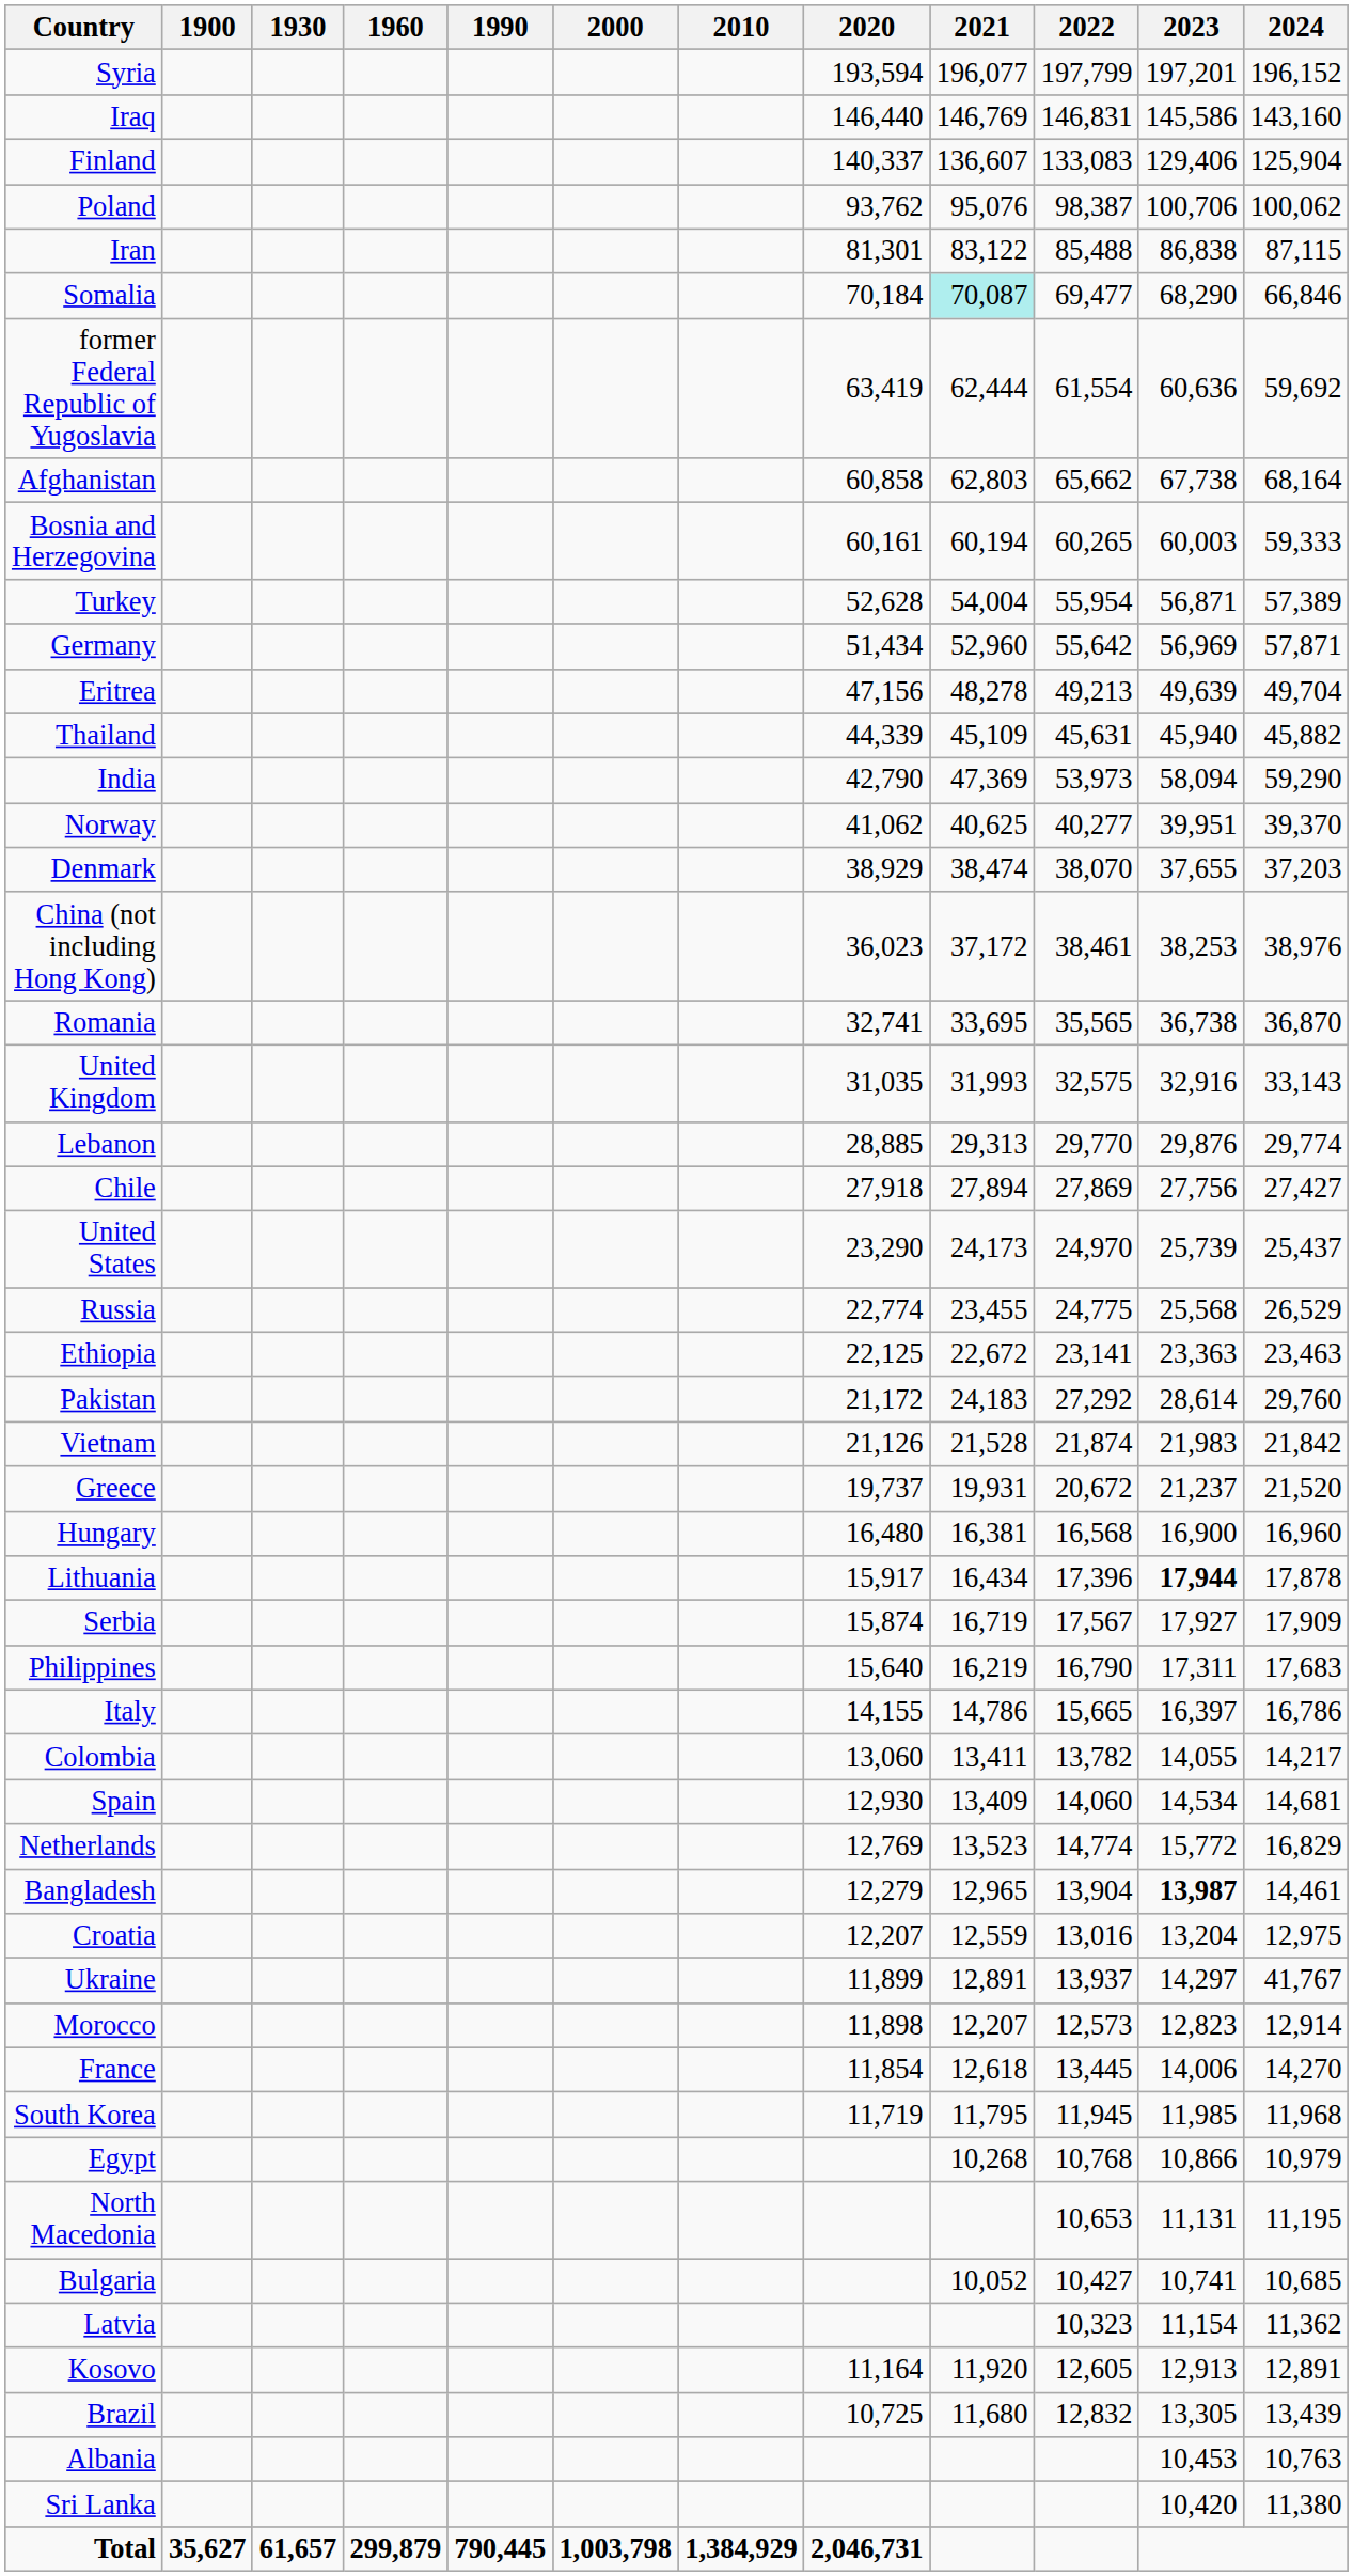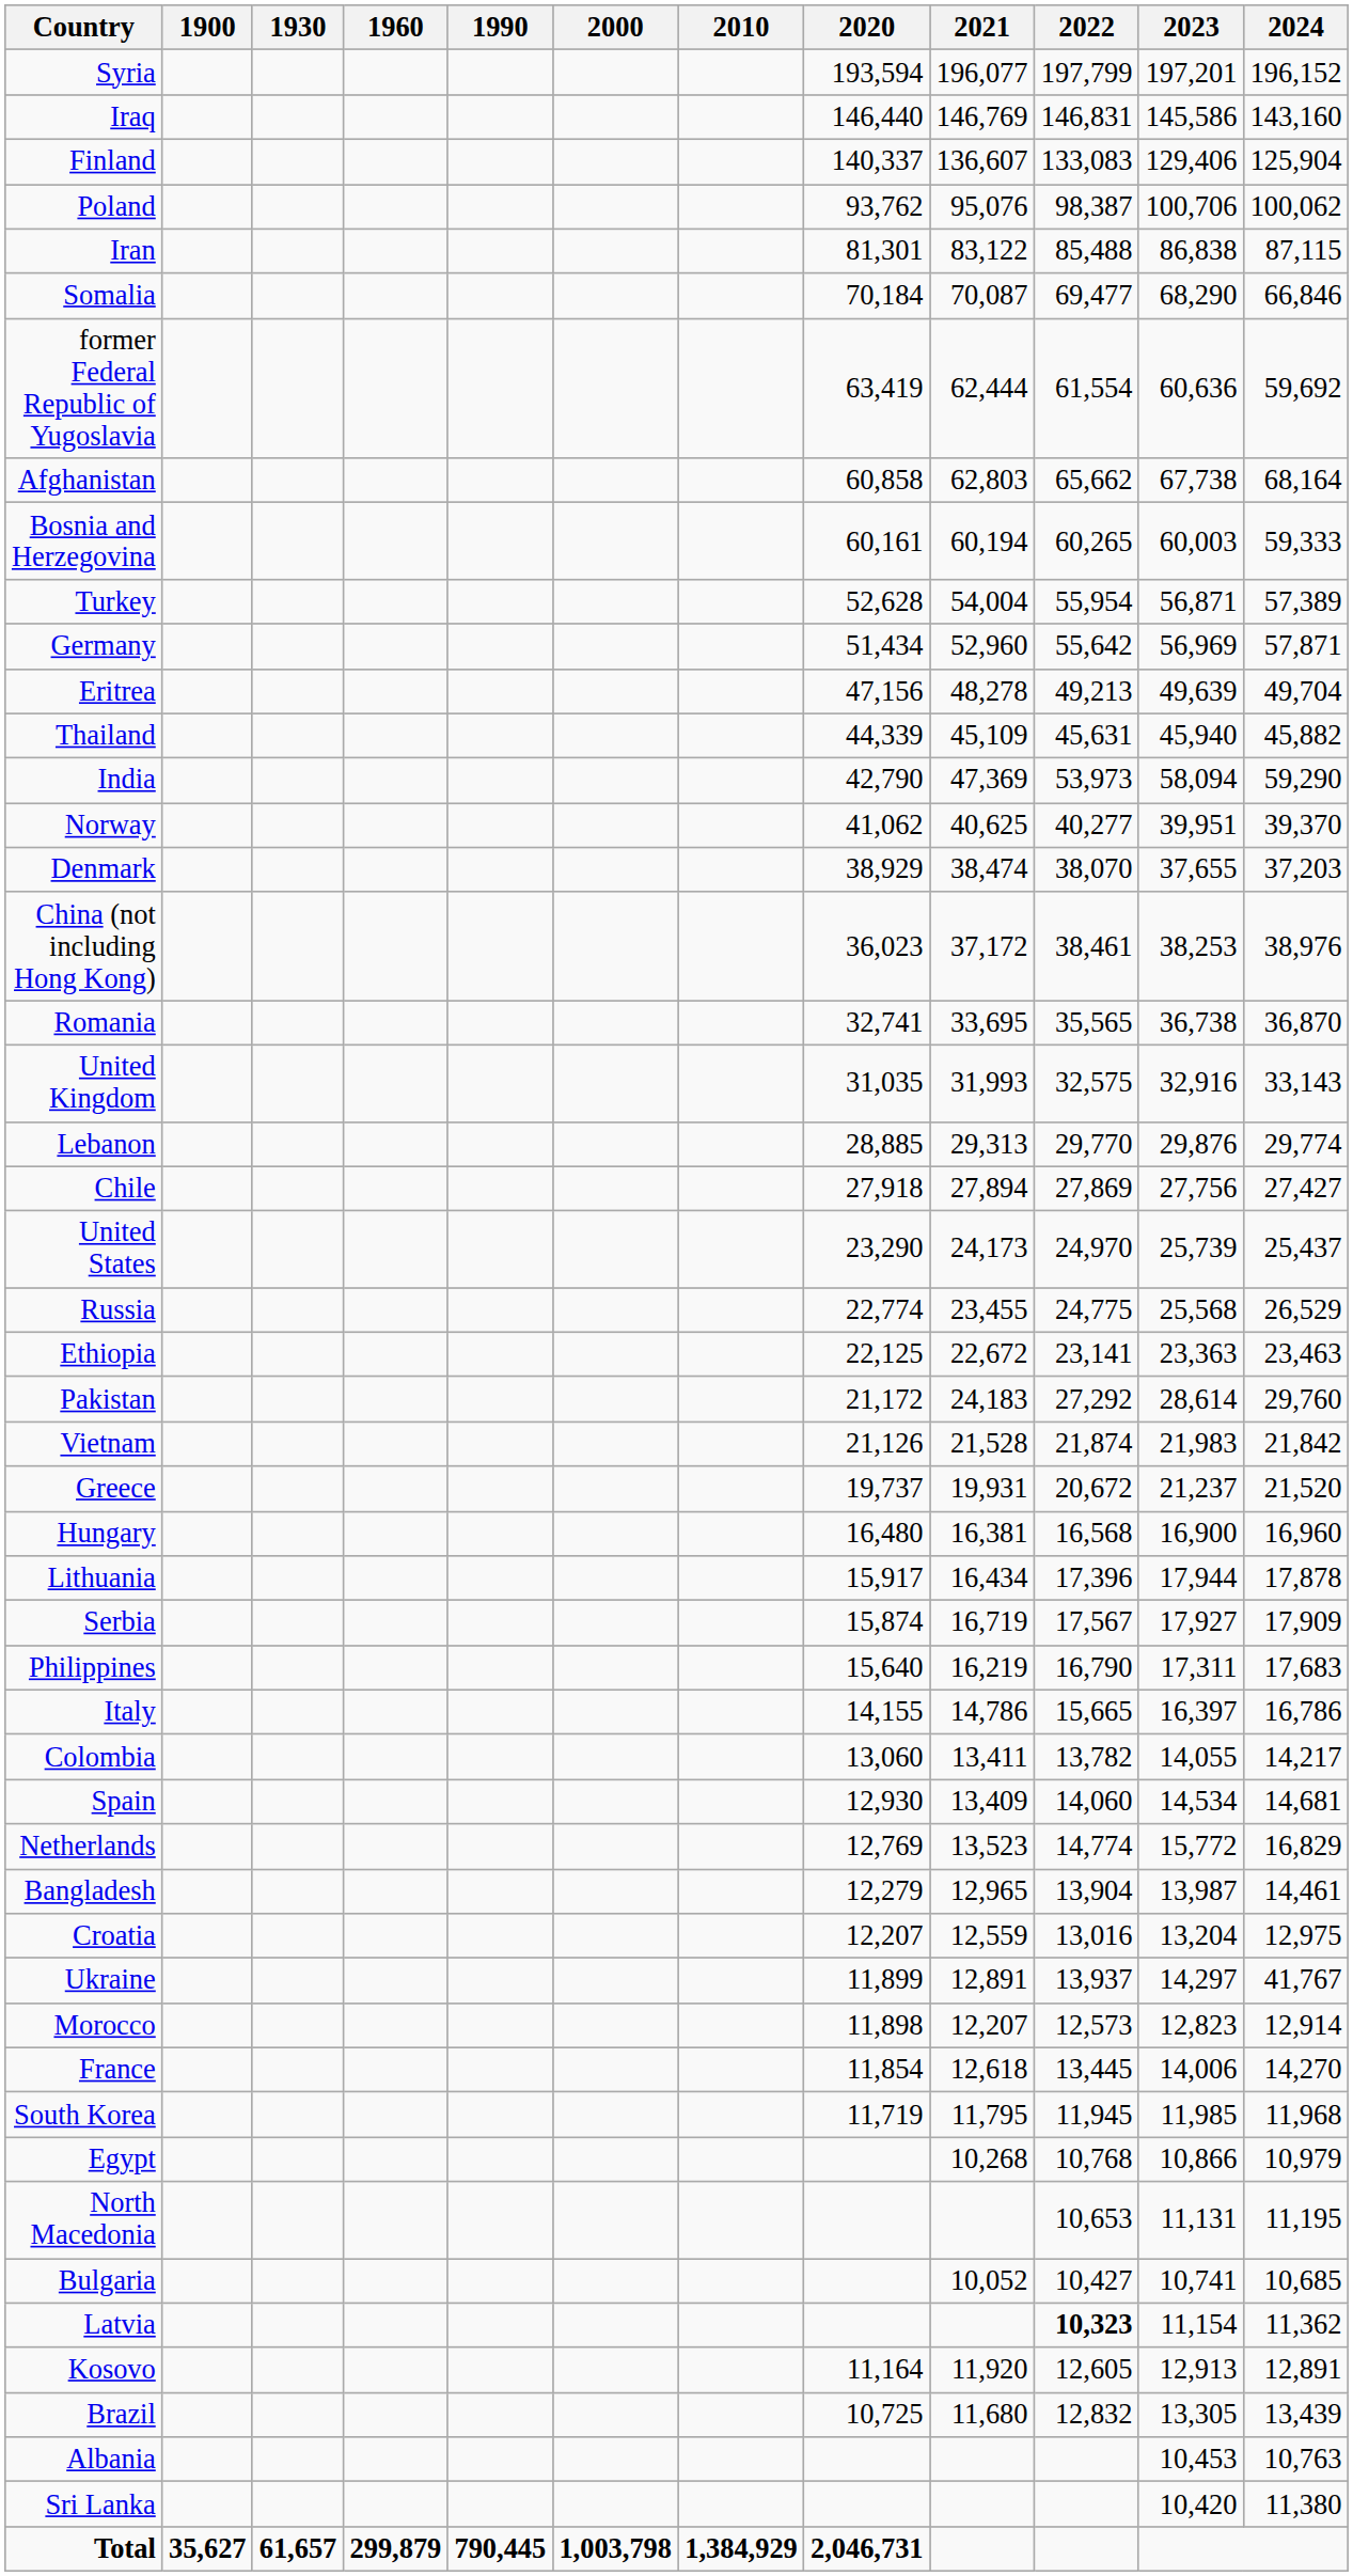Somalia | 2021: paleturquoise background -> no background
Lithuania | 2023: bold -> normal
Bangladesh | 2023: bold -> normal
Latvia | 2022: normal -> bold
